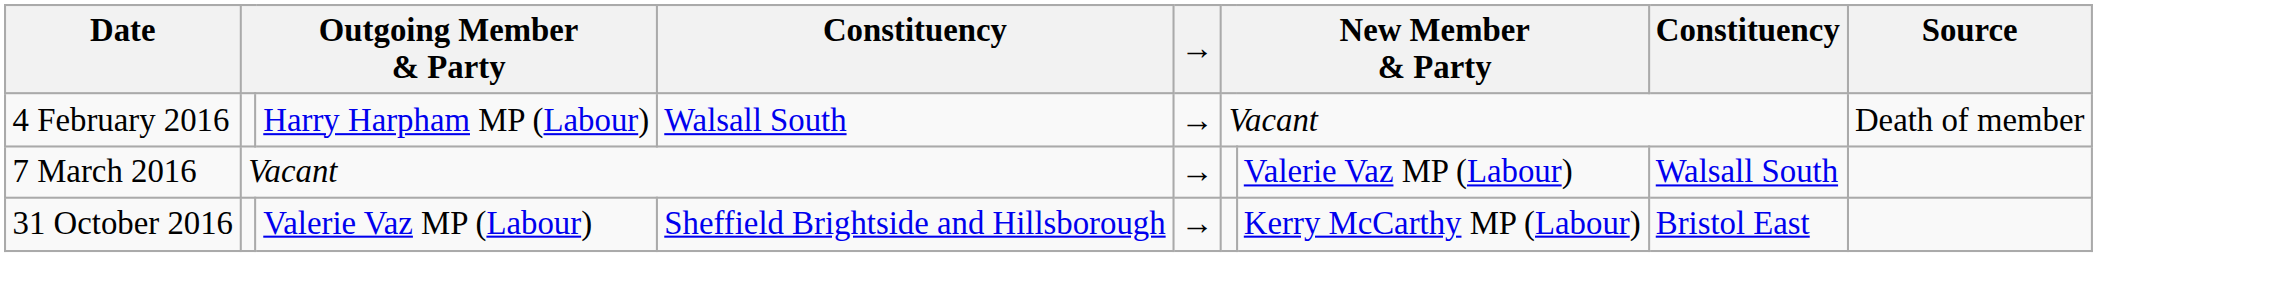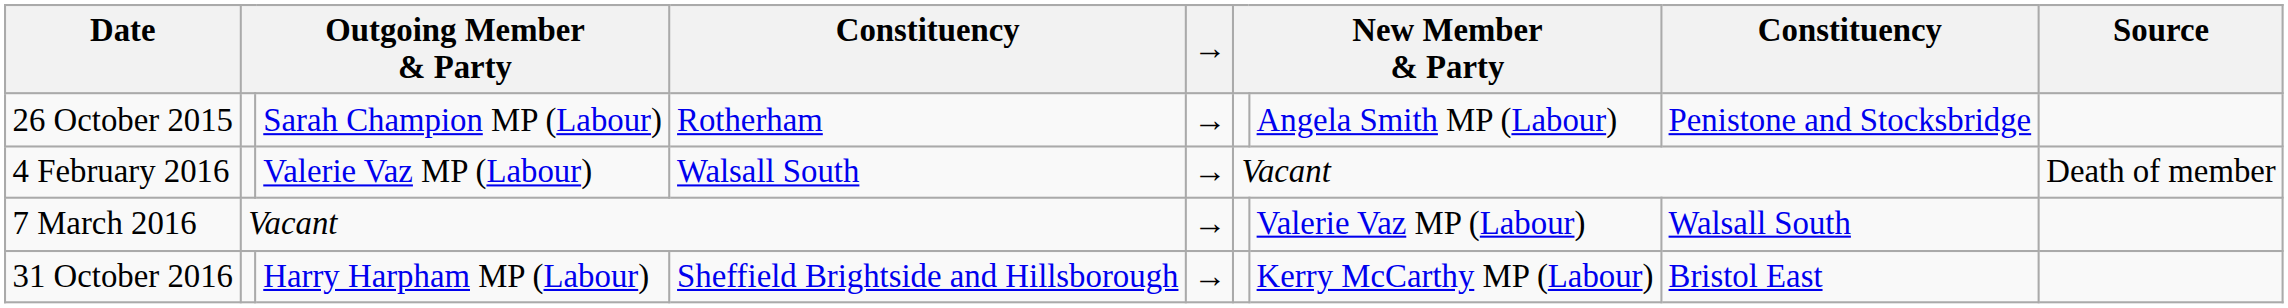+ row: 26 October 2015 | Sarah Champion MP (Labour) | Rotherham | → | Angela Smith MP (Labour) | Penistone and Stocksbridge
4 February 2016 | column 3: Harry Harpham MP (Labour) -> Valerie Vaz MP (Labour)
31 October 2016 | column 3: Valerie Vaz MP (Labour) -> Harry Harpham MP (Labour)
